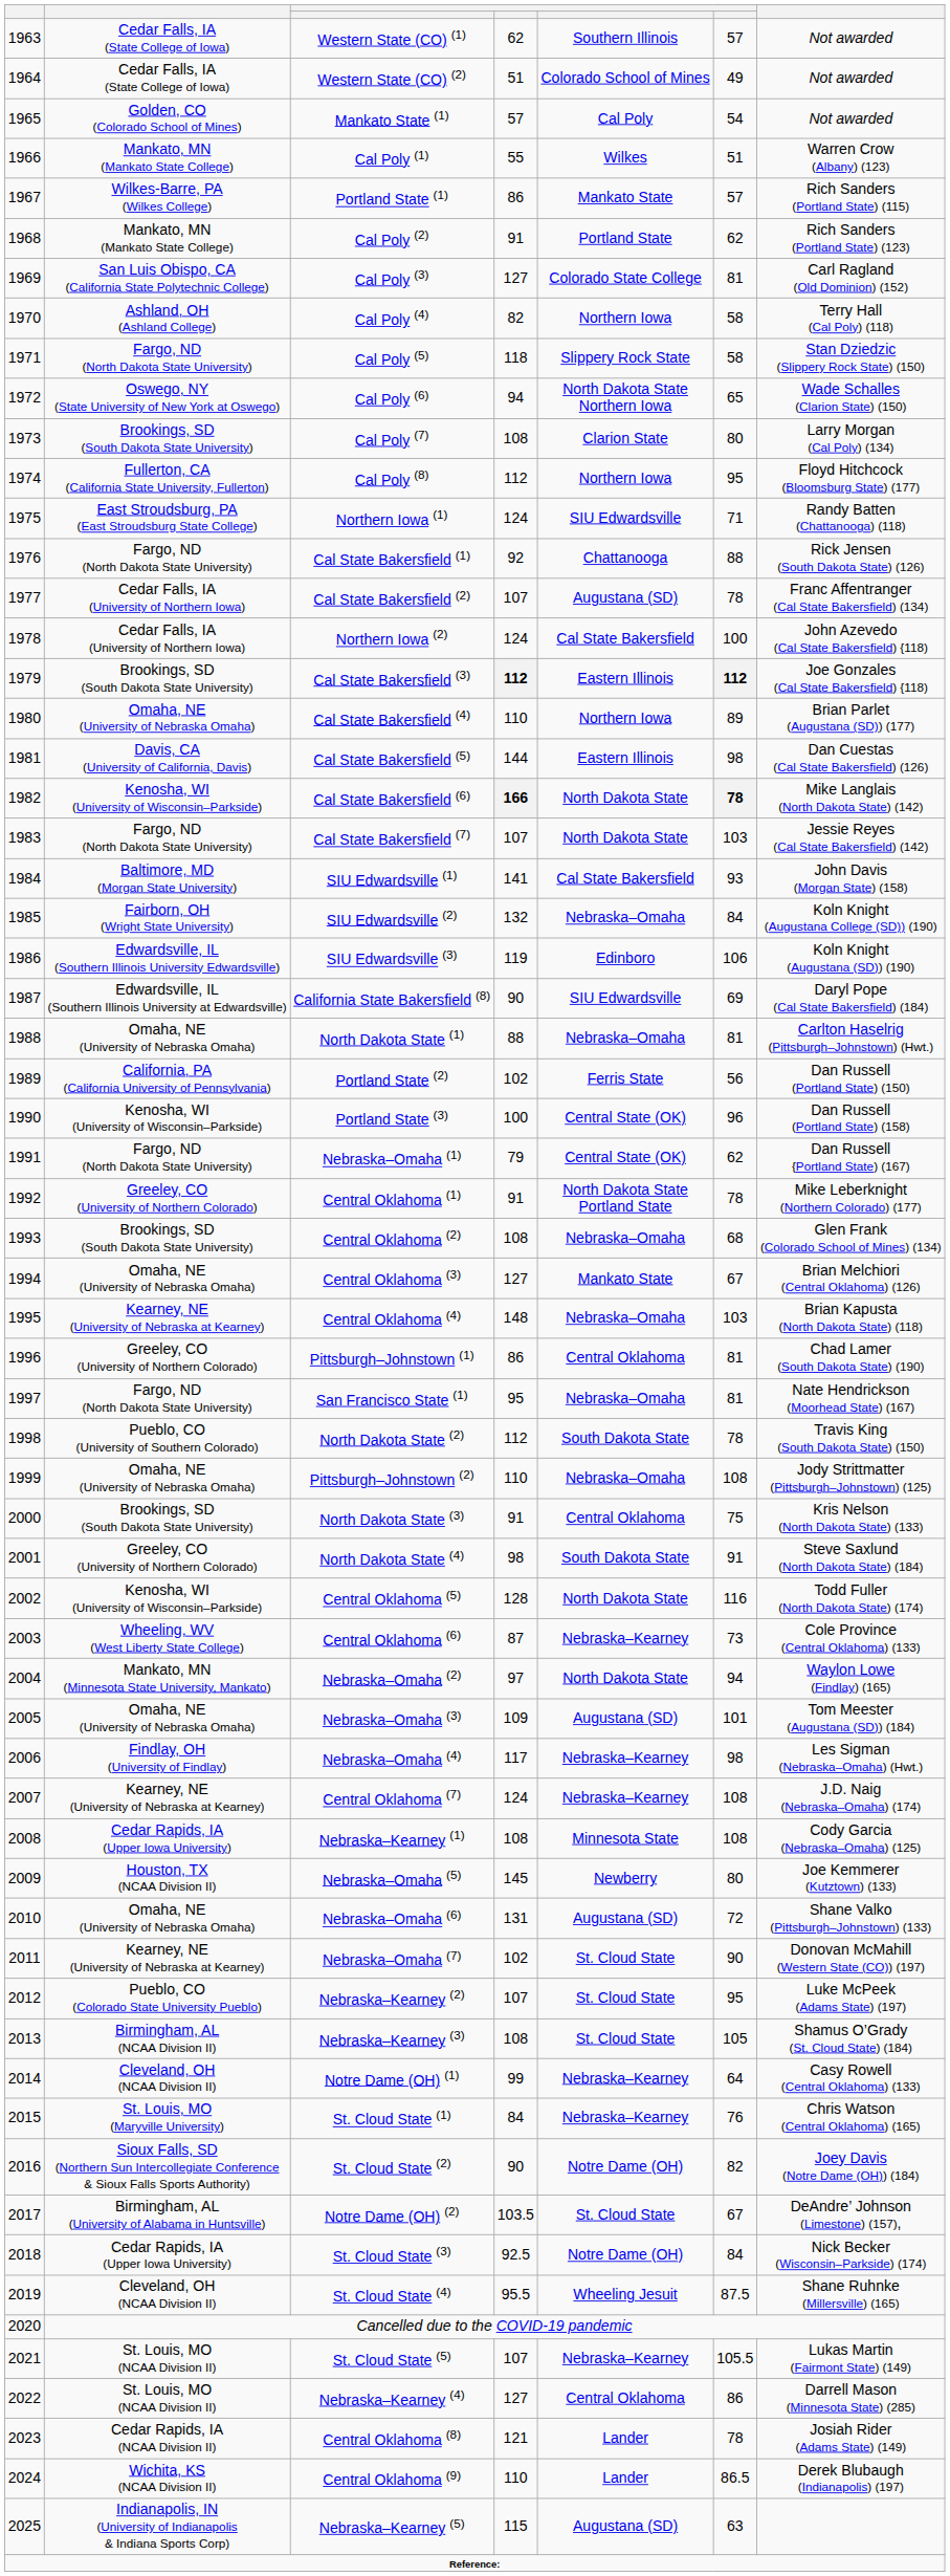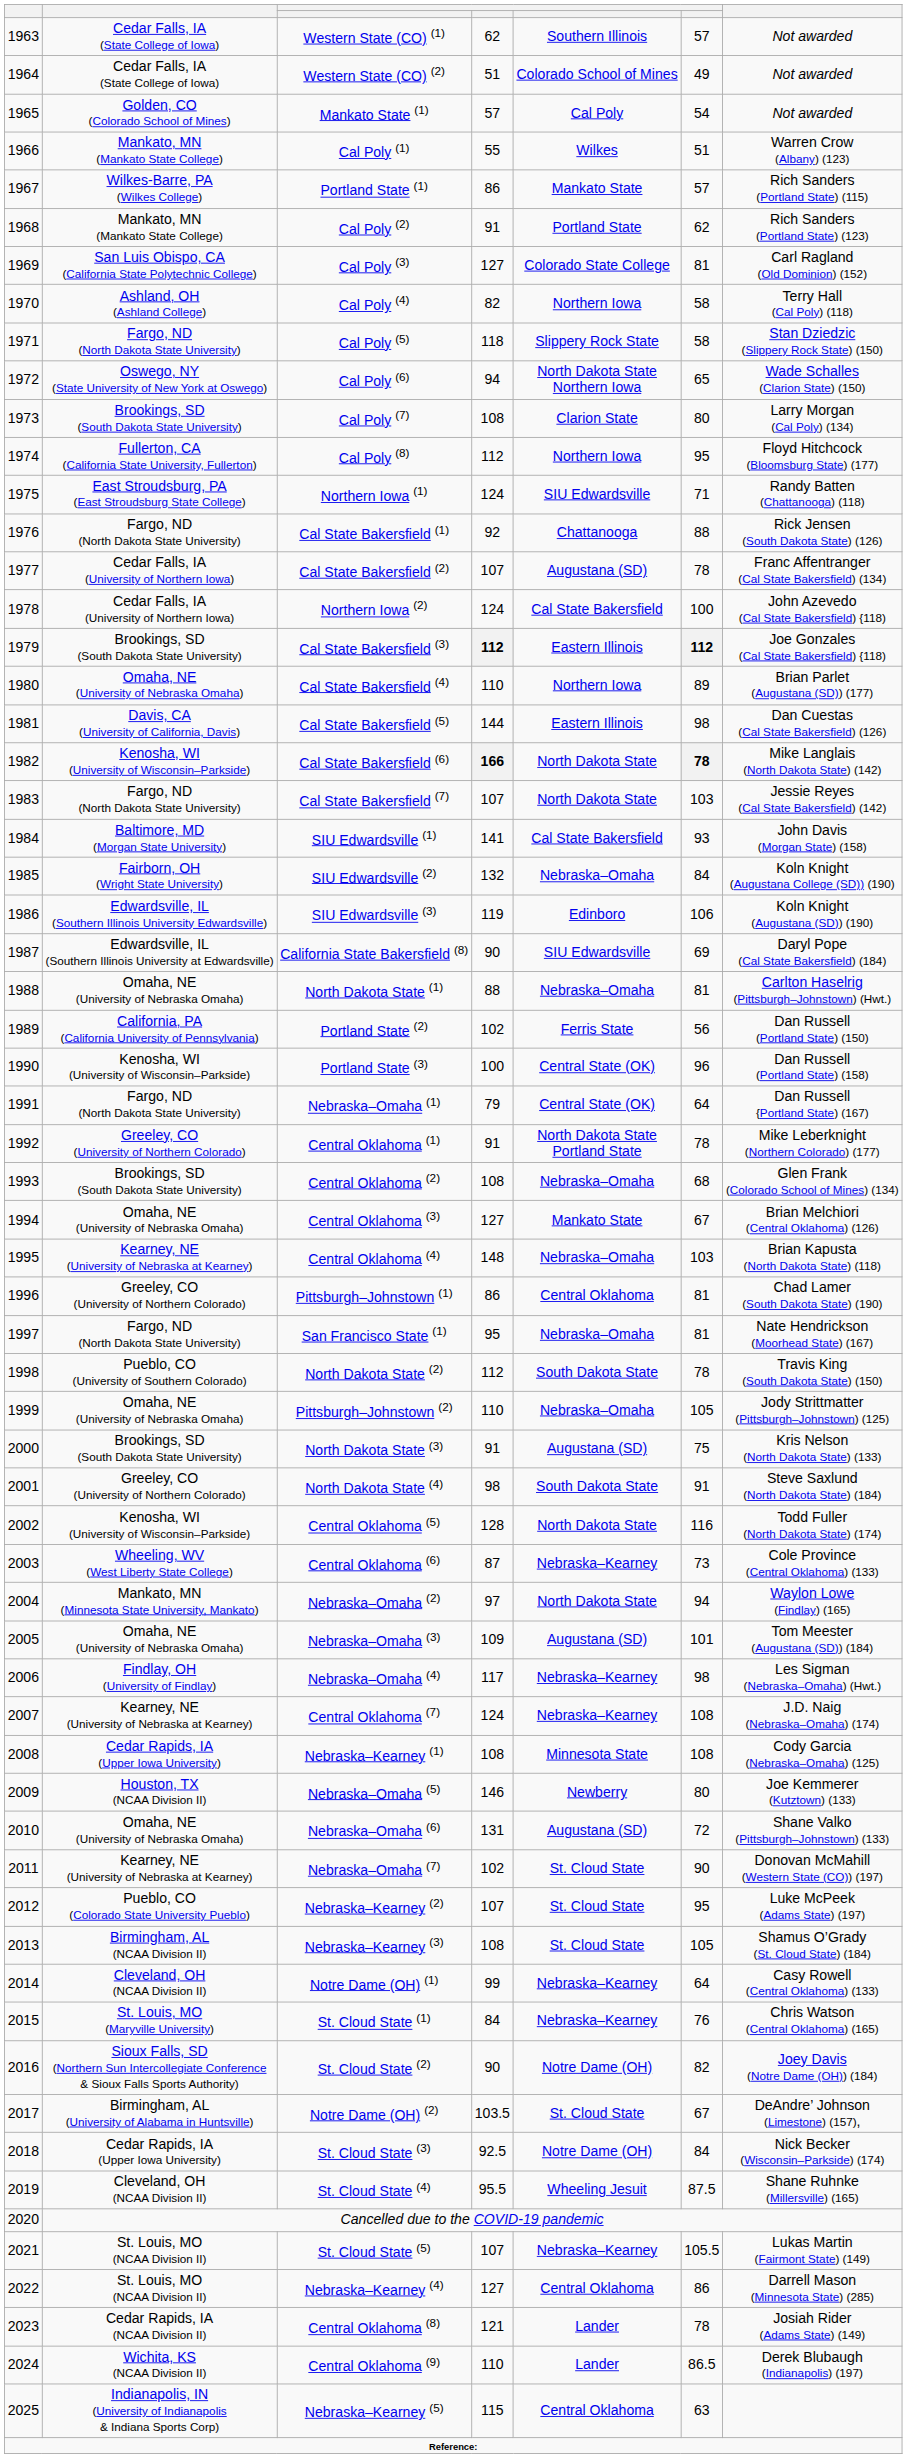Nebraska–Omaha (1) | column 6: 62 -> 64
Pittsburgh–Johnstown (2) | column 6: 108 -> 105
North Dakota State (3) | column 5: Central Oklahoma -> Augustana (SD)
Nebraska–Omaha (5) | column 4: 145 -> 146
Nebraska–Kearney (5) | column 5: Augustana (SD) -> Central Oklahoma
